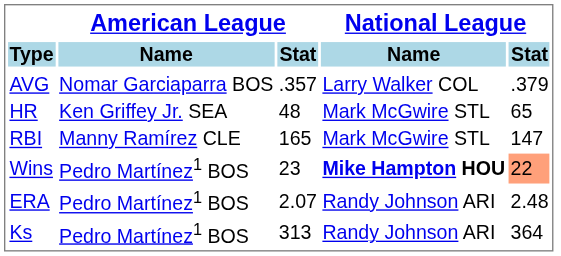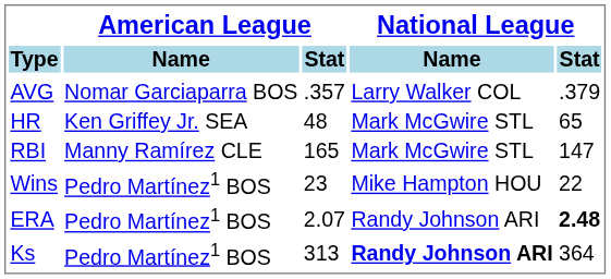Wins | National League / Name: bold -> normal
Wins | National League / Stat: lightsalmon background -> no background
ERA | National League / Stat: normal -> bold
Ks | National League / Name: normal -> bold
